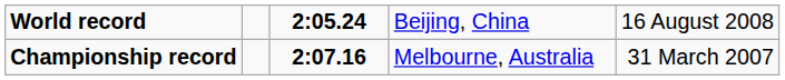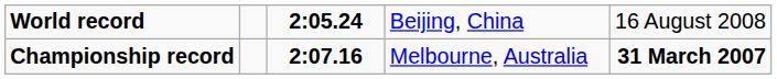Championship record | column 5: normal -> bold
